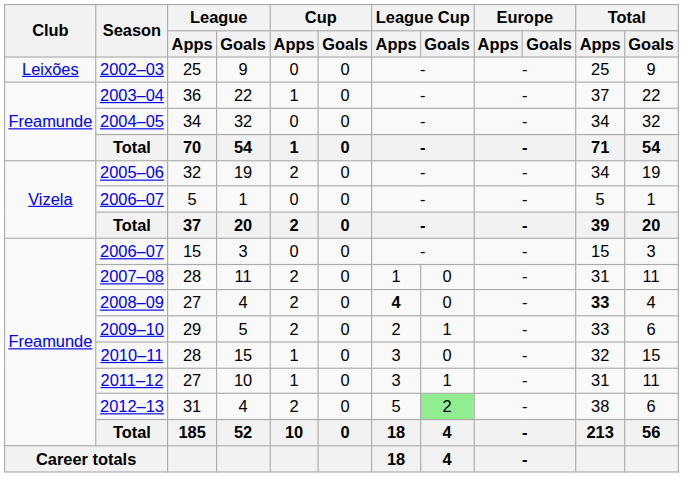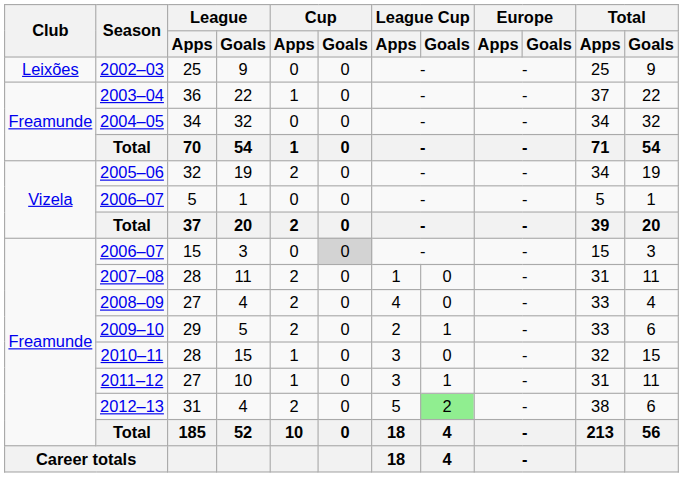2006–07 / 3 | Cup / Goals: no background -> lightgrey background
2008–09 | League Cup / Apps: bold -> normal
2008–09 | Total / Apps: bold -> normal
